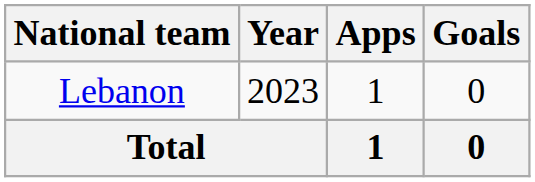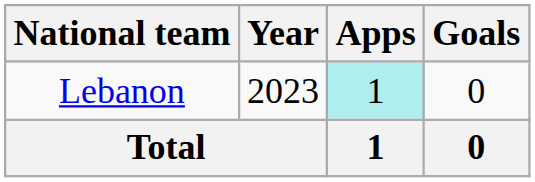Lebanon | Apps: no background -> paleturquoise background
